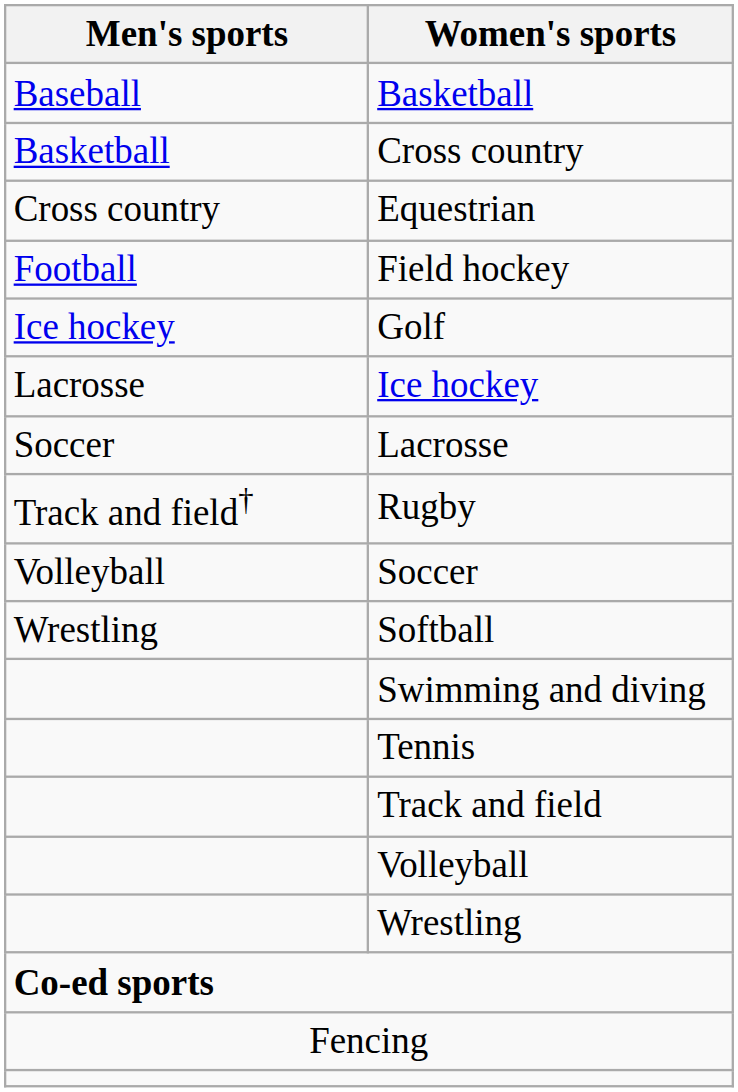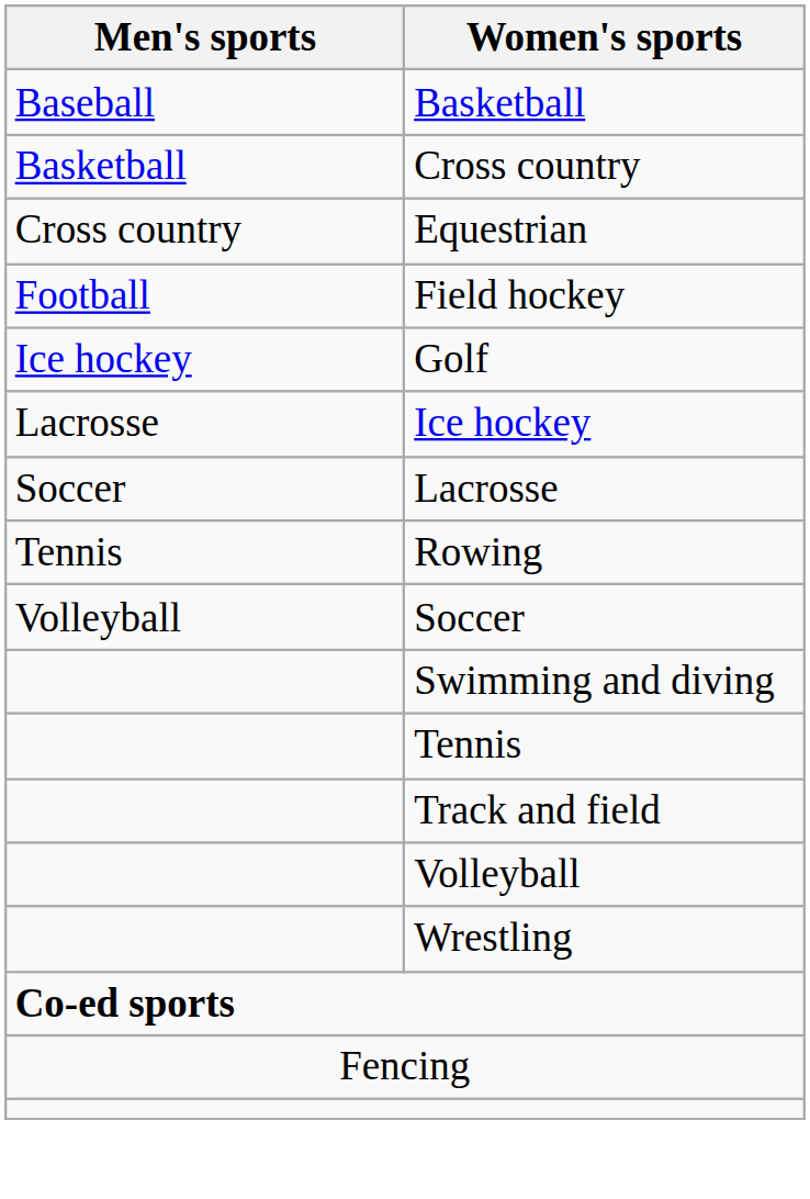+ row: Tennis | Rowing
- row: Track and field† | Rugby
- row: Wrestling | Softball
